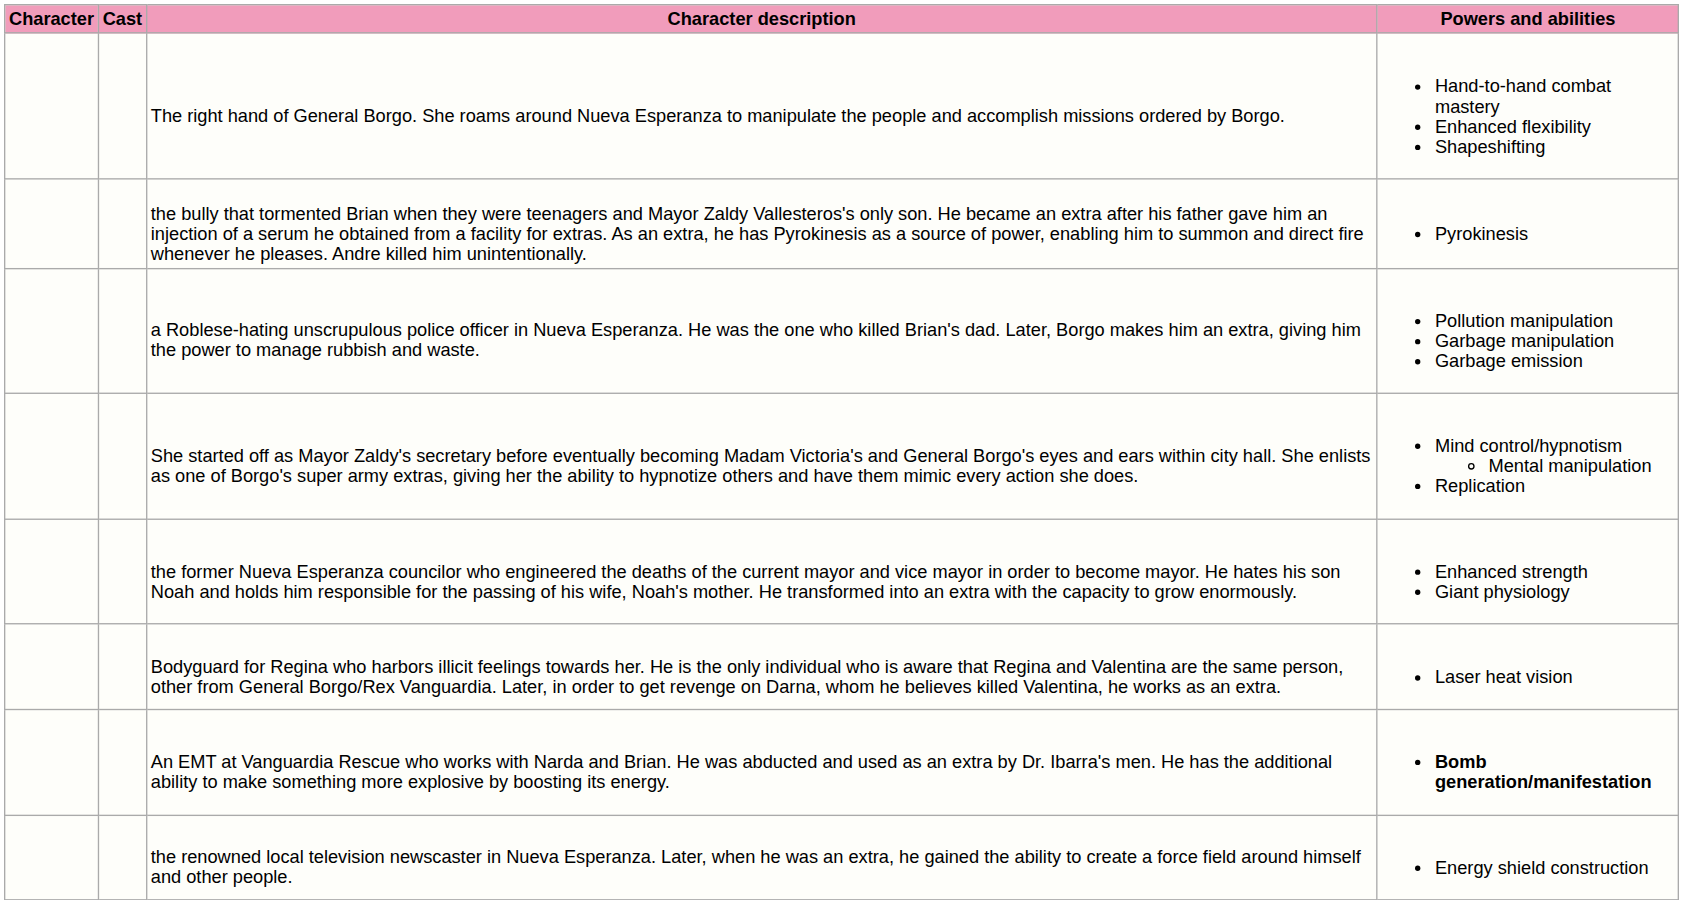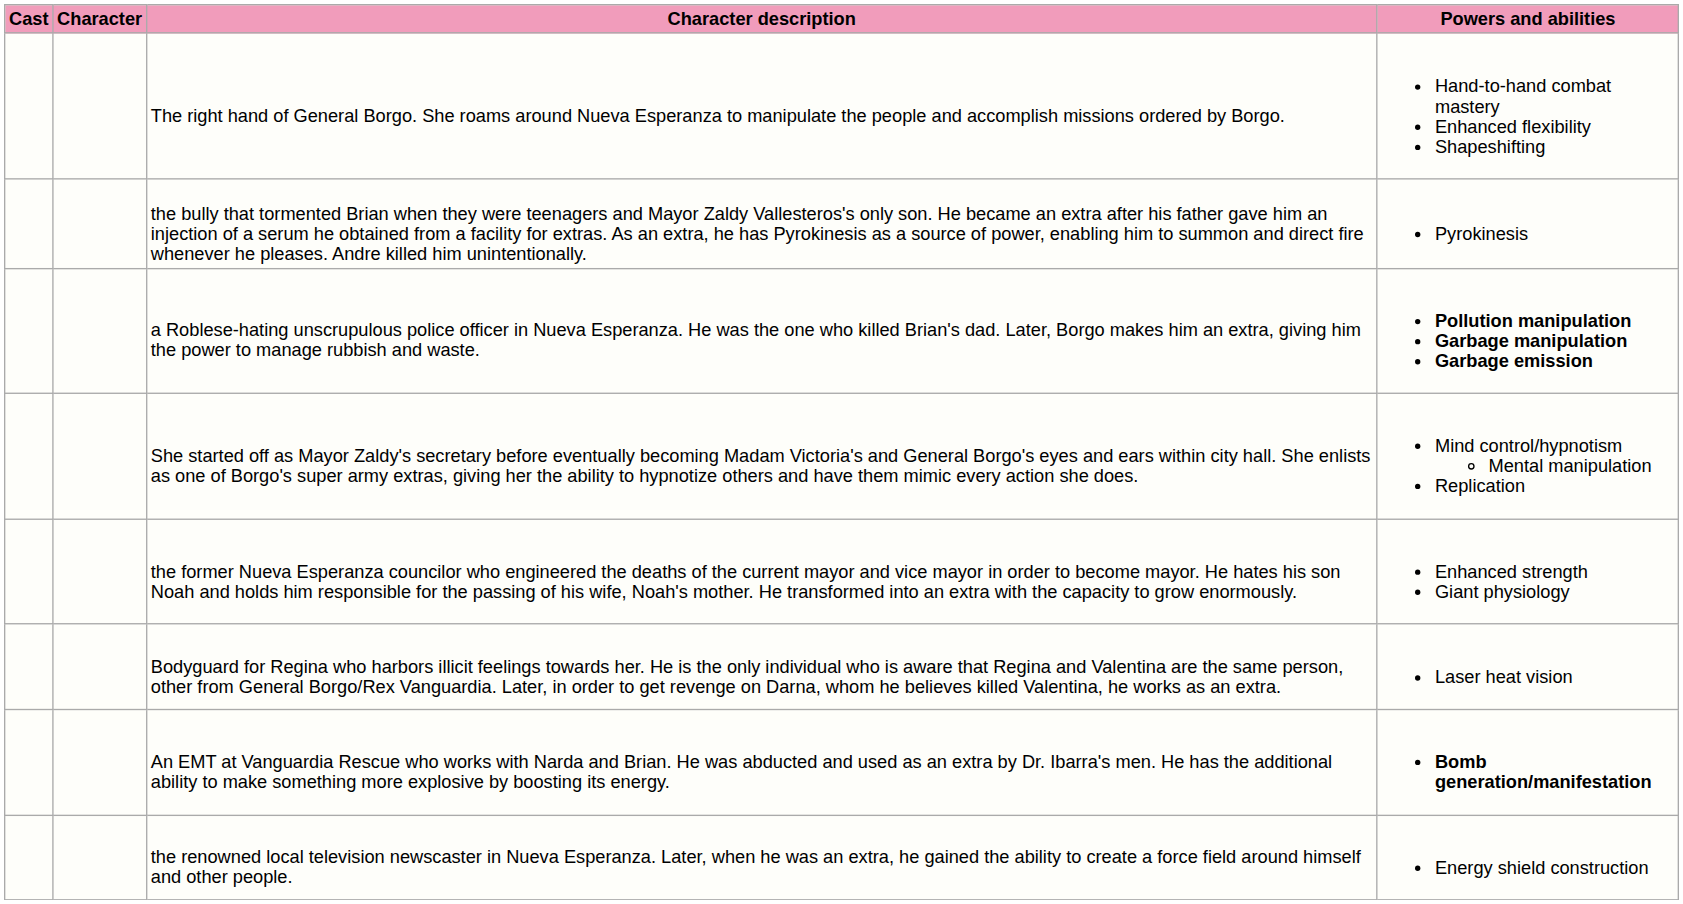columns swapped: Cast <-> Character
row 4 | Powers and abilities: normal -> bold
